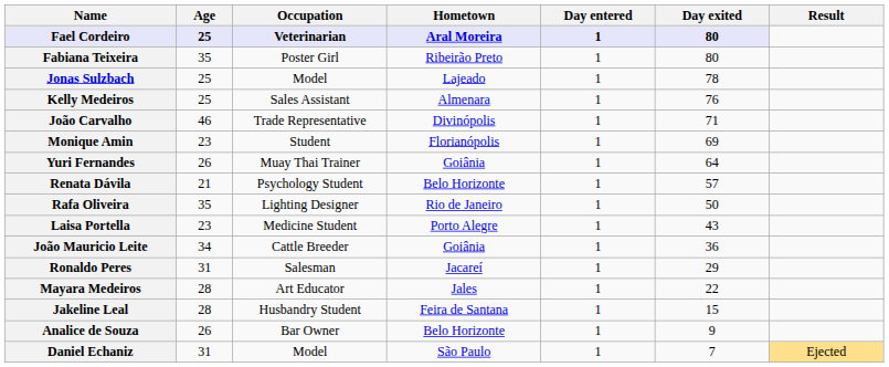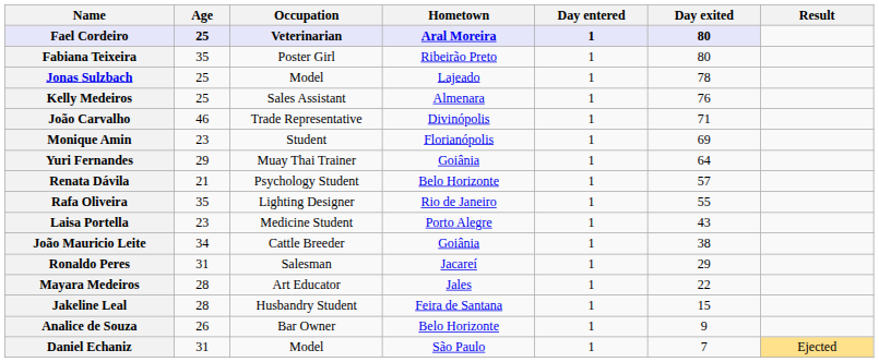Yuri Fernandes | Age: 26 -> 29
Rafa Oliveira | Day exited: 50 -> 55
João Mauricio Leite | Day exited: 36 -> 38
